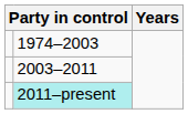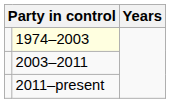1974–2003 | column 2: no background -> lightyellow background
2011–present | column 2: paleturquoise background -> no background
